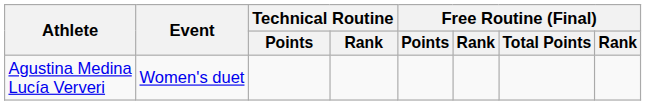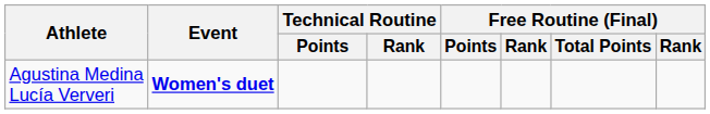Agustina Medina Lucía Ververi | Event: normal -> bold
